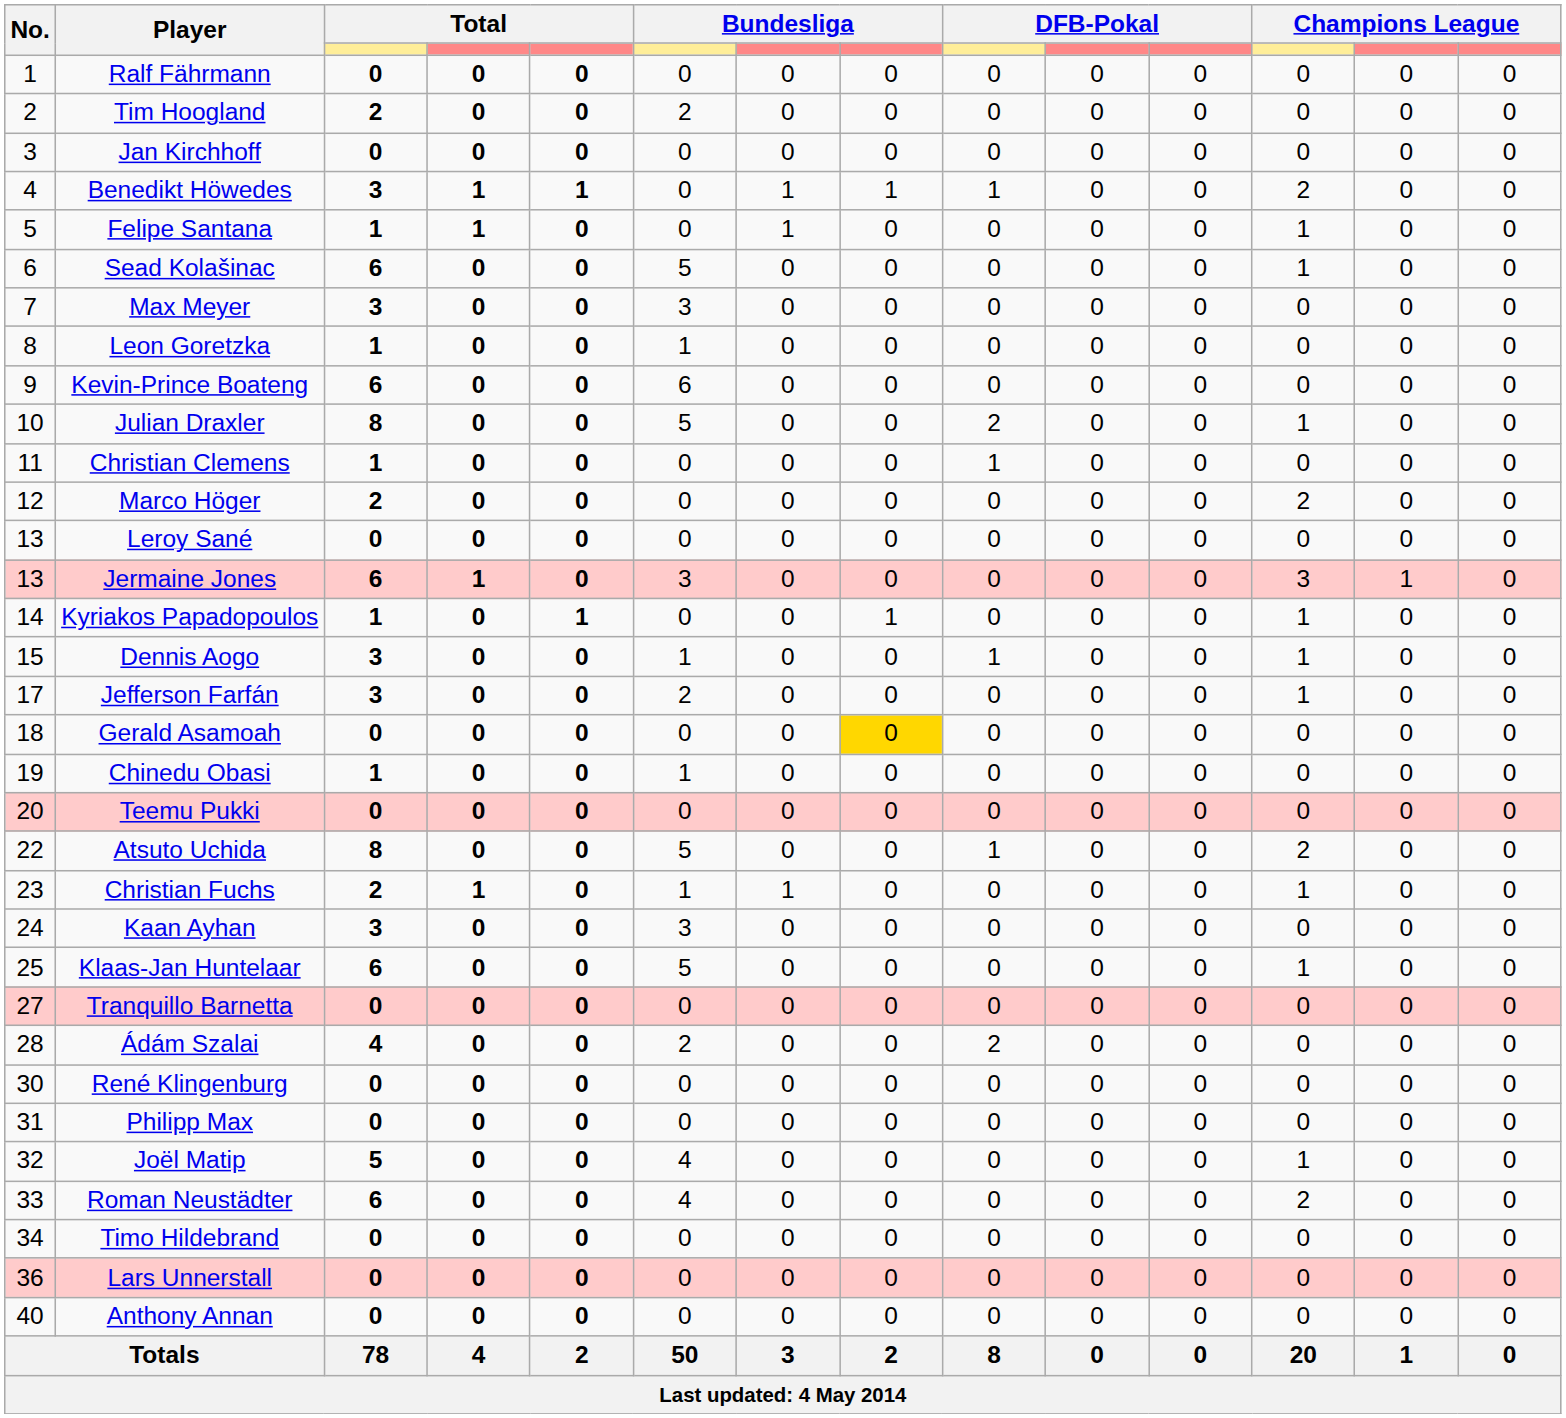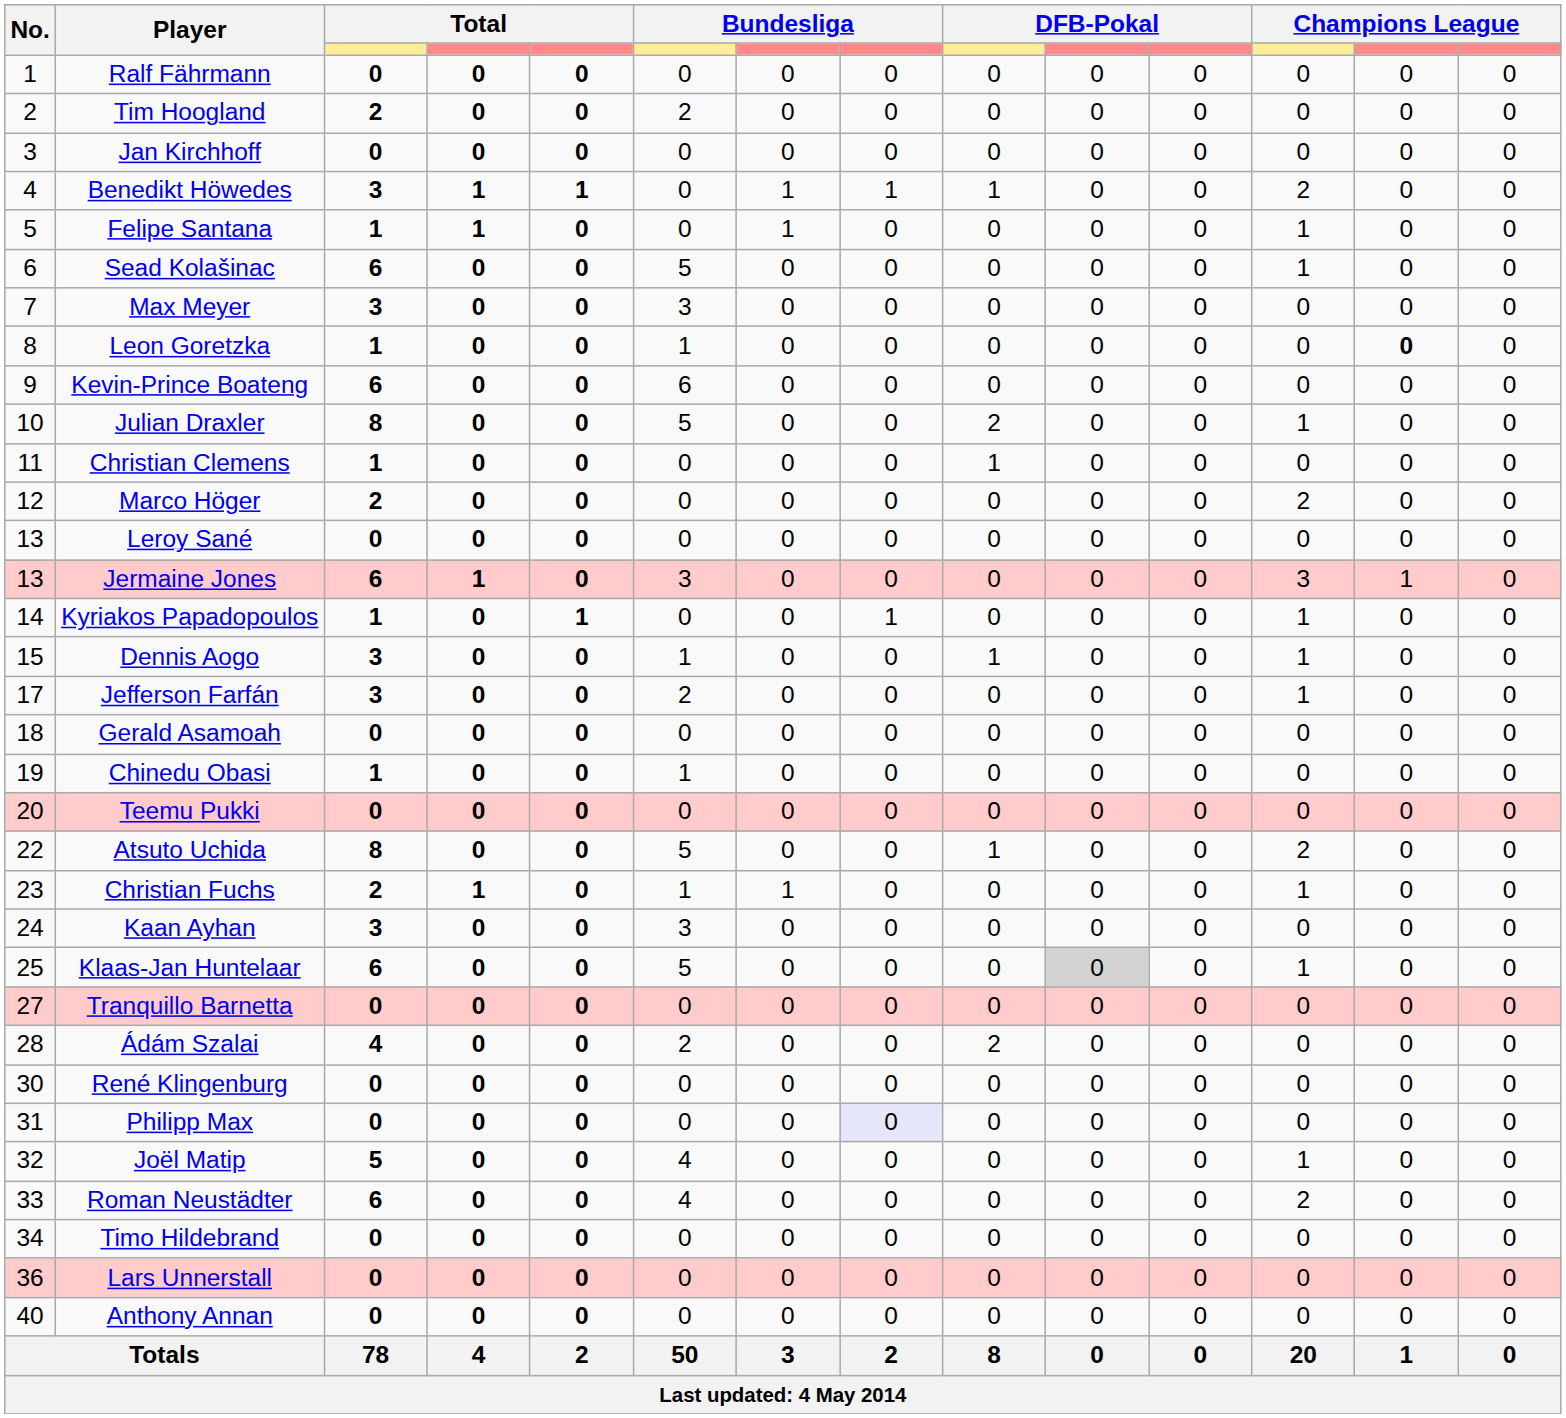Leon Goretzka | column 13: normal -> bold
Gerald Asamoah | column 8: gold background -> no background
Klaas-Jan Huntelaar | column 10: no background -> lightgrey background
Philipp Max | column 8: no background -> lavender background
